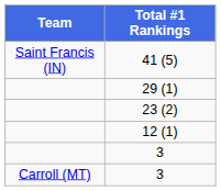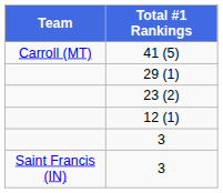row 2 | Team: Saint Francis (IN) -> Carroll (MT)
row 7 | Team: Carroll (MT) -> Saint Francis (IN)
